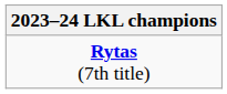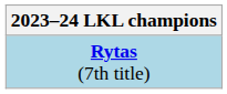row 2 | column 1: no background -> lightblue background
